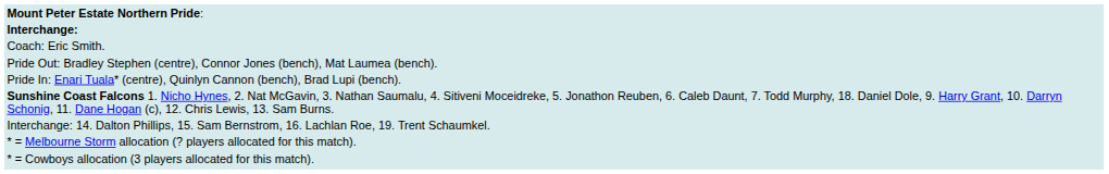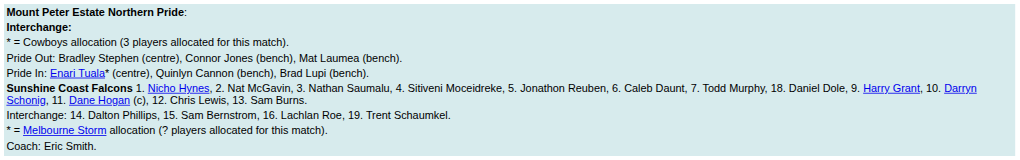row 3 | column 1: Coach: Eric Smith. -> * = Cowboys allocation (3 players allocated for this match).
row 9 | column 1: * = Cowboys allocation (3 players allocated for this match). -> Coach: Eric Smith.
